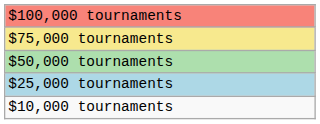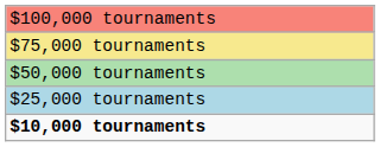row 5 | column 1: normal -> bold
